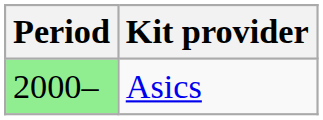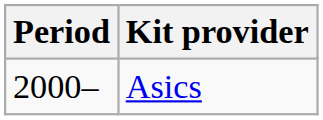Asics | Period: lightgreen background -> no background
